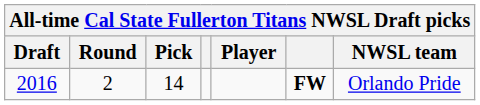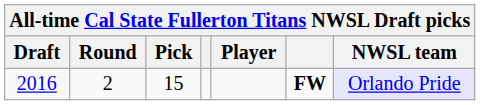2016 | Pick: 14 -> 15
2016 | NWSL team: no background -> lavender background
